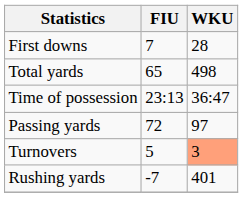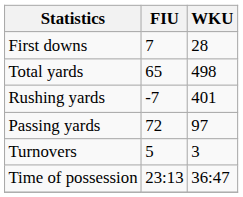rows swapped: Rushing yards <-> Time of possession
Turnovers | WKU: lightsalmon background -> no background
